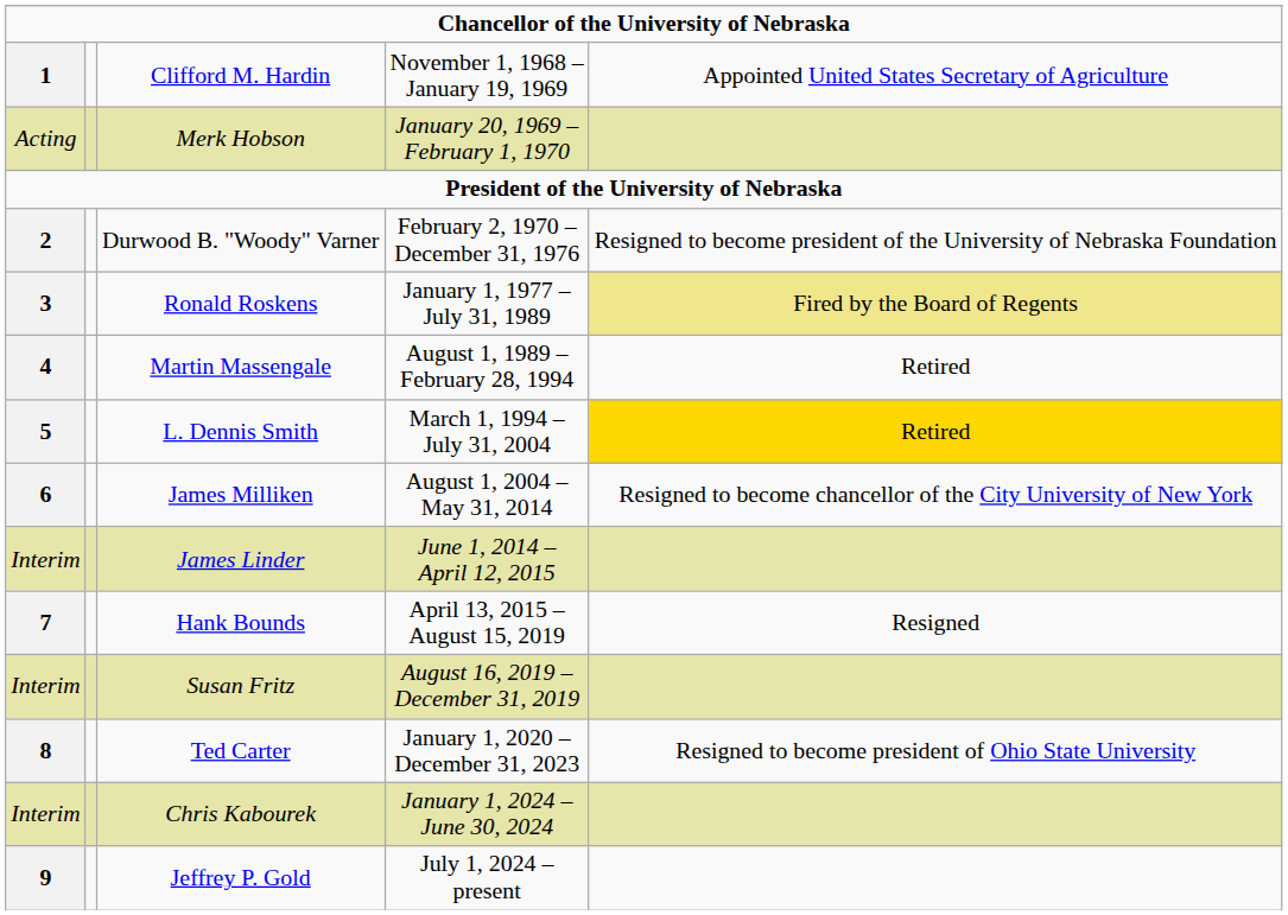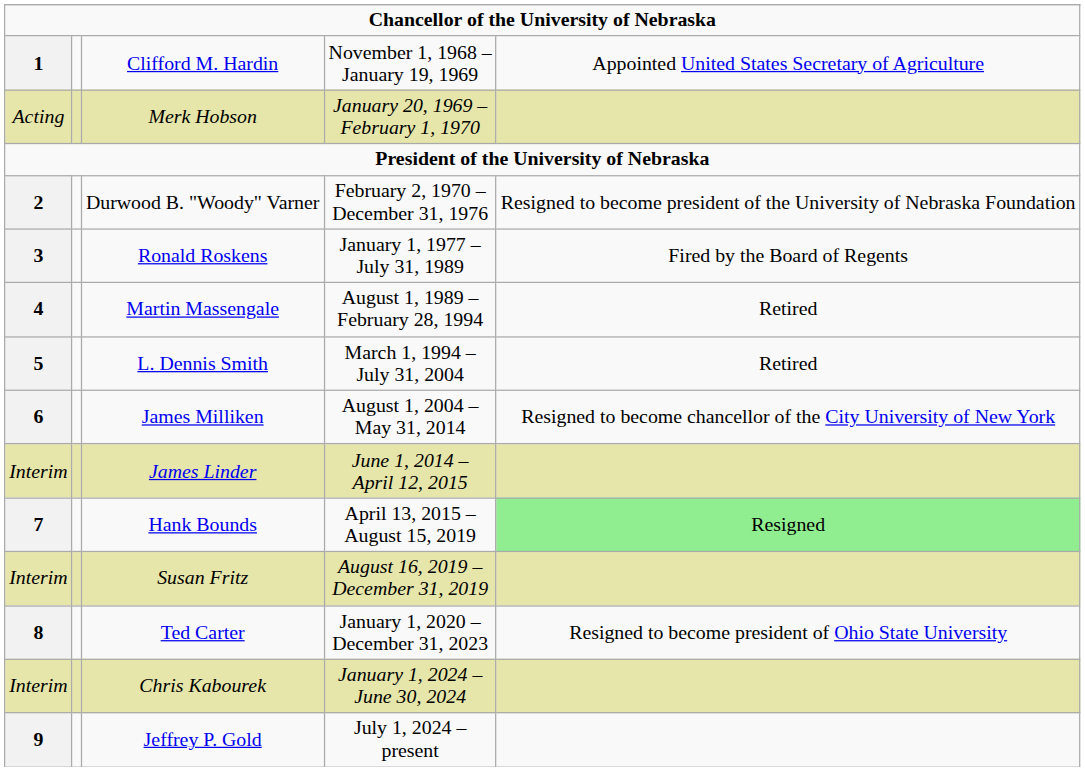Ronald Roskens | column 5: khaki background -> no background
L. Dennis Smith | column 5: gold background -> no background
Hank Bounds | column 5: no background -> lightgreen background
